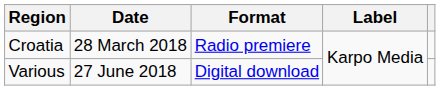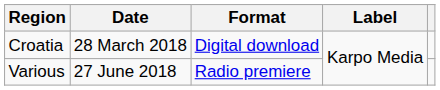Croatia | Format: Radio premiere -> Digital download
Various | Format: Digital download -> Radio premiere
